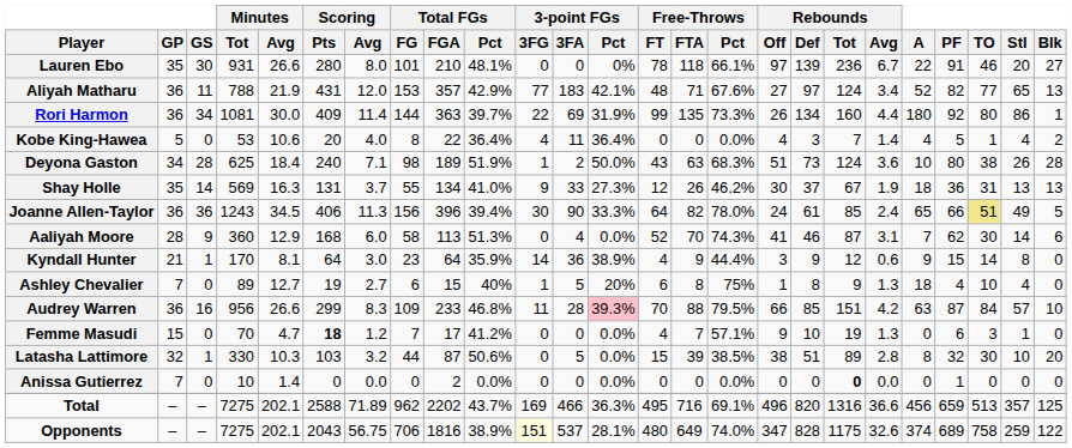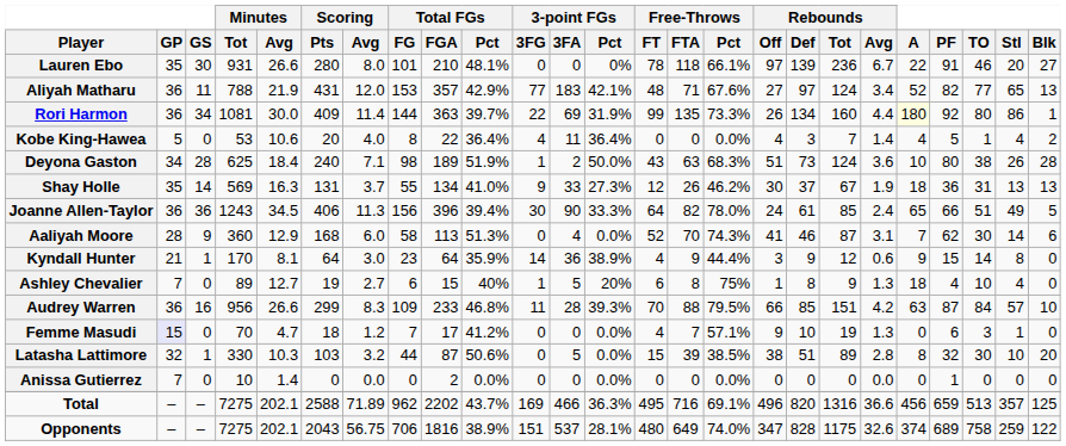Rori Harmon | A: no background -> lightyellow background
Joanne Allen-Taylor | TO: khaki background -> no background
Audrey Warren | 3-point FGs / Pct: pink background -> no background
Femme Masudi | GP: no background -> lavender background
Femme Masudi | Scoring / Pts: bold -> normal
Anissa Gutierrez | Rebounds / Tot: bold -> normal
Opponents | 3-point FGs / 3FG: lightyellow background -> no background
